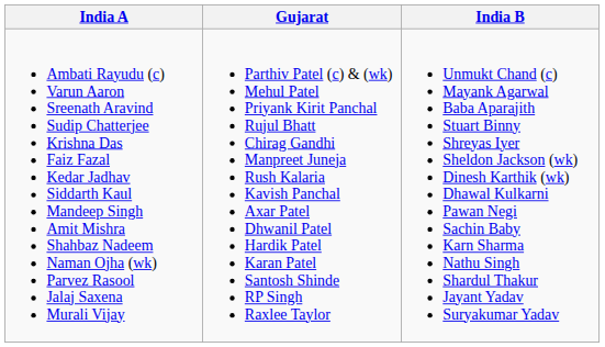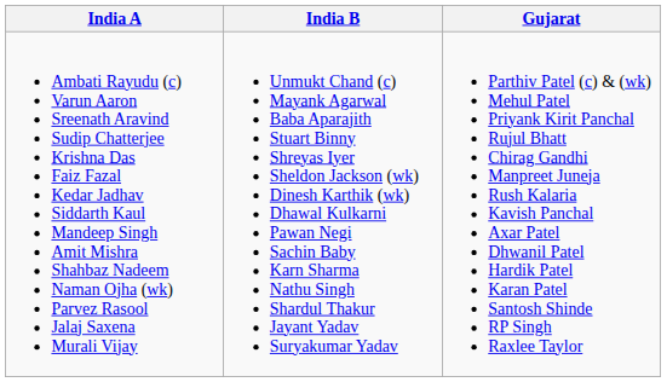columns swapped: India B <-> Gujarat
